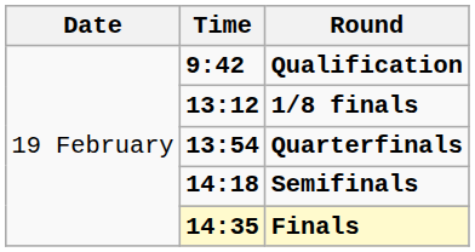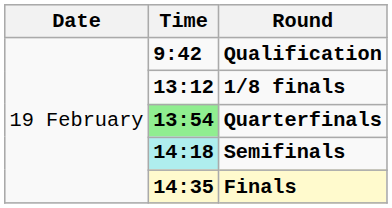Quarterfinals | Time: no background -> lightgreen background
Semifinals | Time: no background -> paleturquoise background
